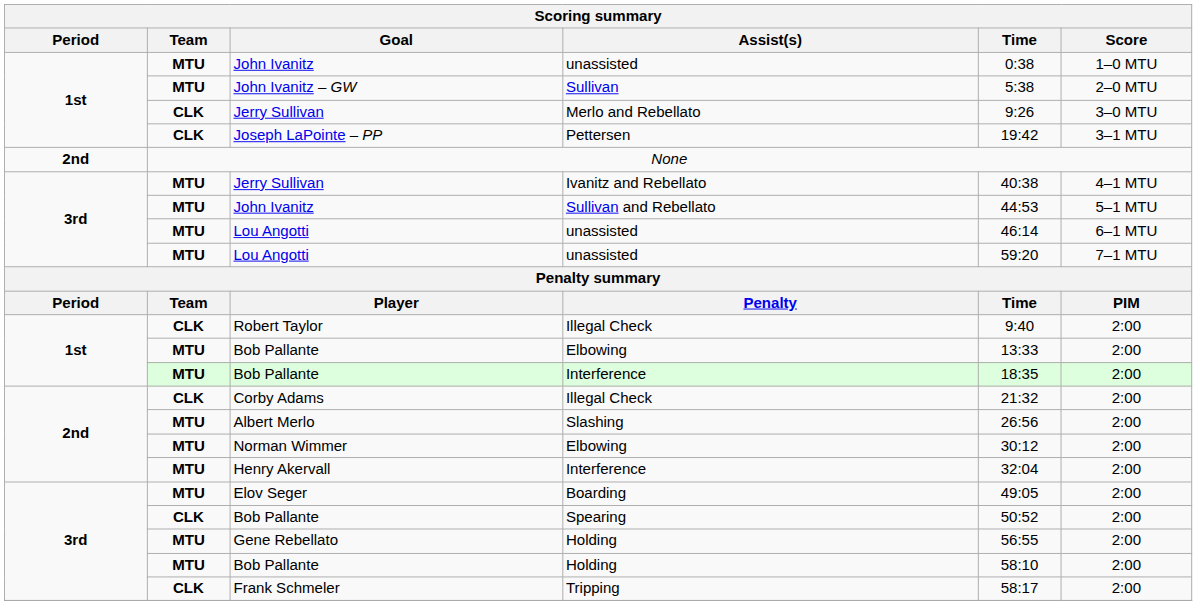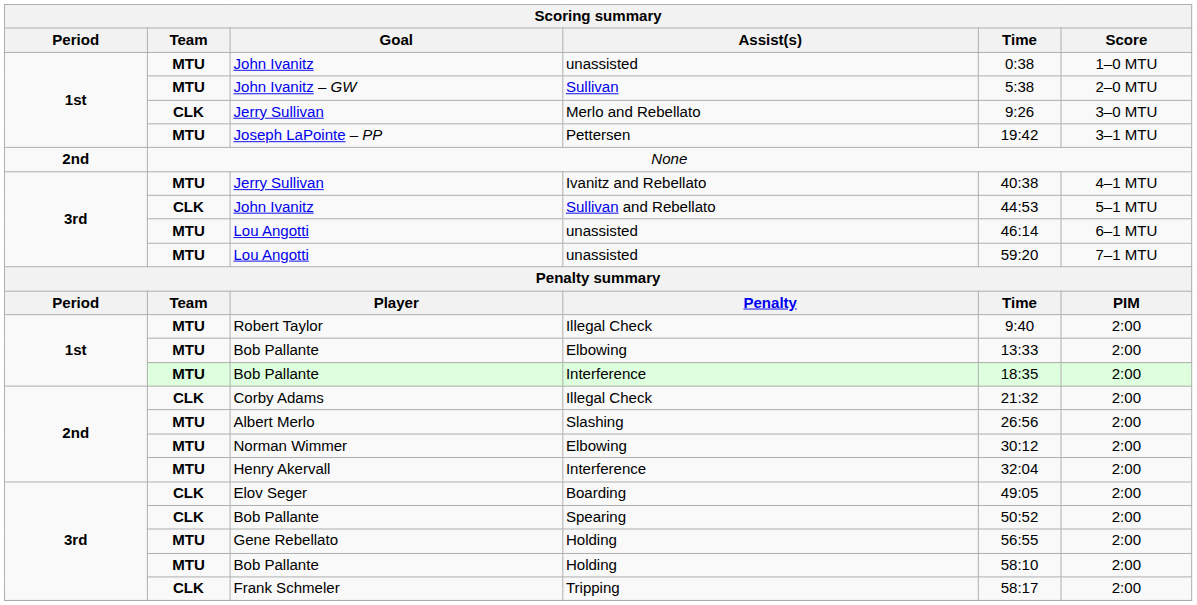Joseph LaPointe – PP | Team: CLK -> MTU
John Ivanitz / Sullivan and Rebellato | Team: MTU -> CLK
Robert Taylor | Team: CLK -> MTU
Elov Seger | Team: MTU -> CLK
